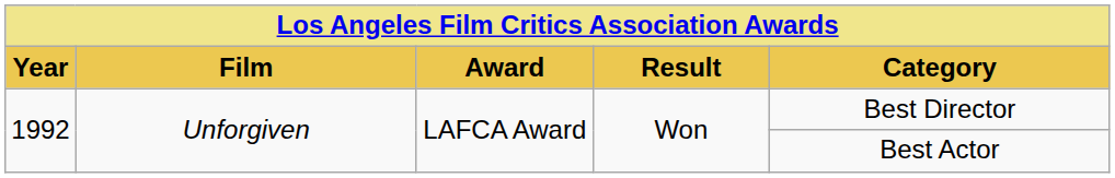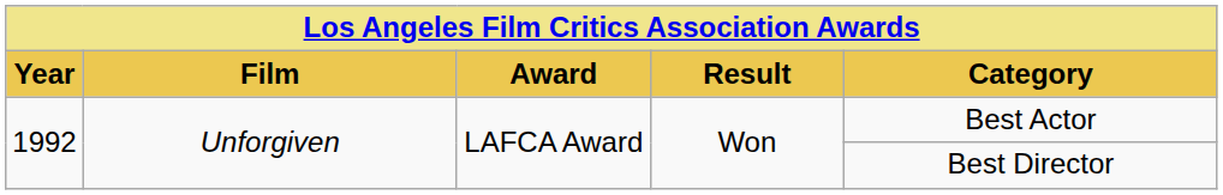row 3 | Category: Best Director -> Best Actor
row 4 | Category: Best Actor -> Best Director
